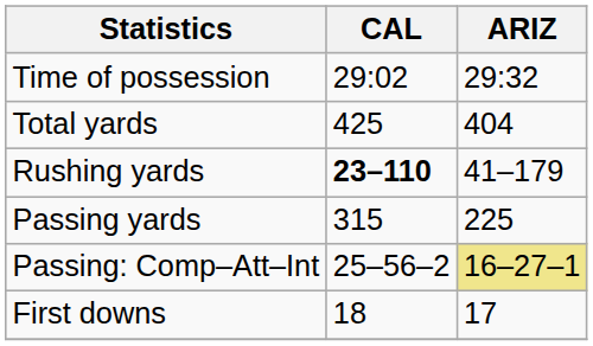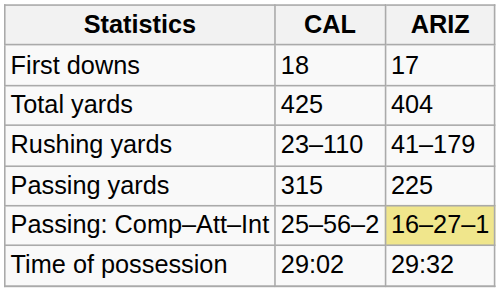rows swapped: First downs <-> Time of possession
Rushing yards | CAL: bold -> normal
